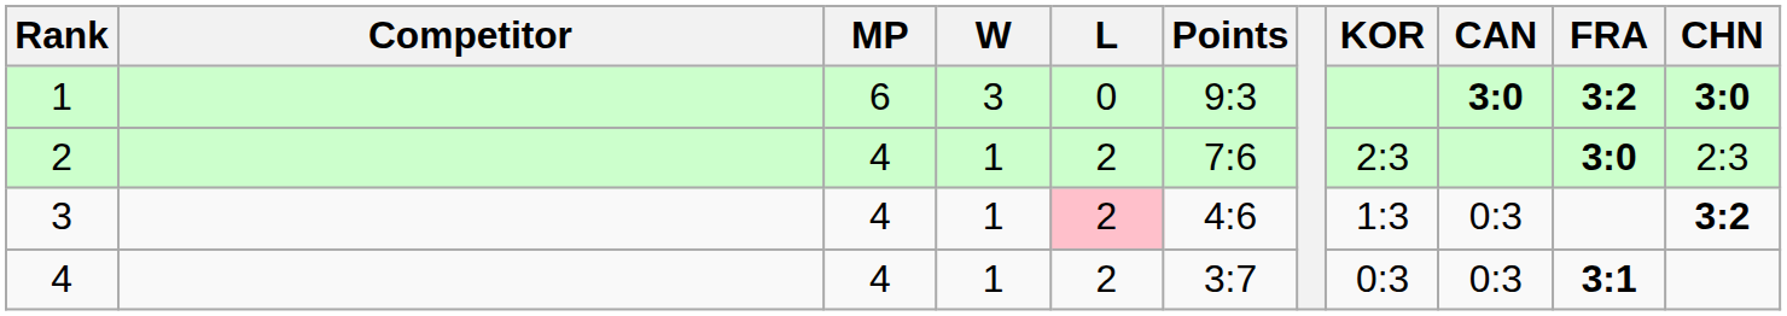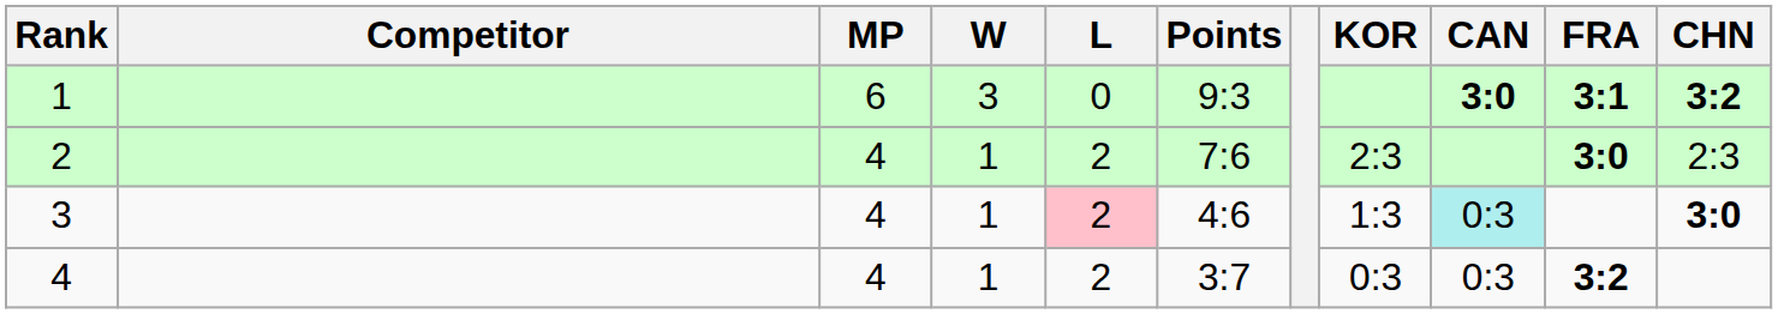row 2 | FRA: 3:2 -> 3:1
row 2 | CHN: 3:0 -> 3:2
row 4 | CAN: no background -> paleturquoise background
row 4 | CHN: 3:2 -> 3:0
row 5 | FRA: 3:1 -> 3:2
